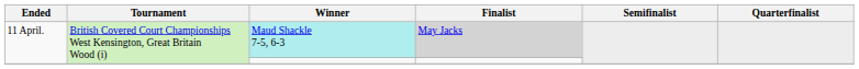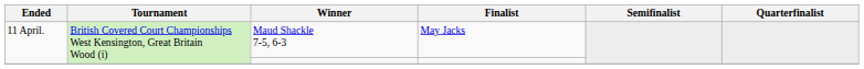Maud Shackle 7-5, 6-3 | Winner: paleturquoise background -> no background
Maud Shackle 7-5, 6-3 | Finalist: lightgrey background -> no background
